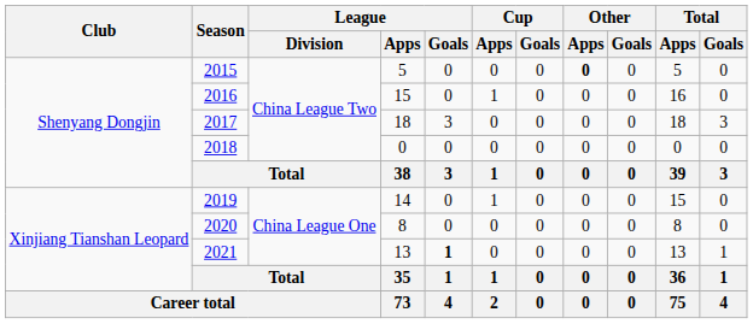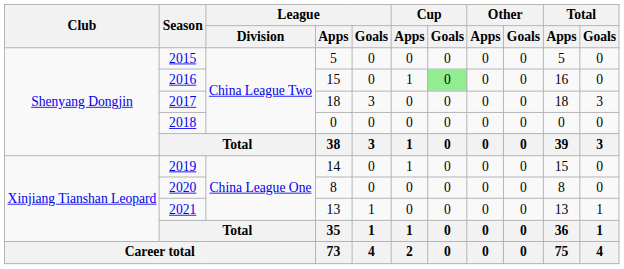2015 | Other / Apps: bold -> normal
2016 | Cup / Goals: no background -> lightgreen background
2021 | League / Goals: bold -> normal
